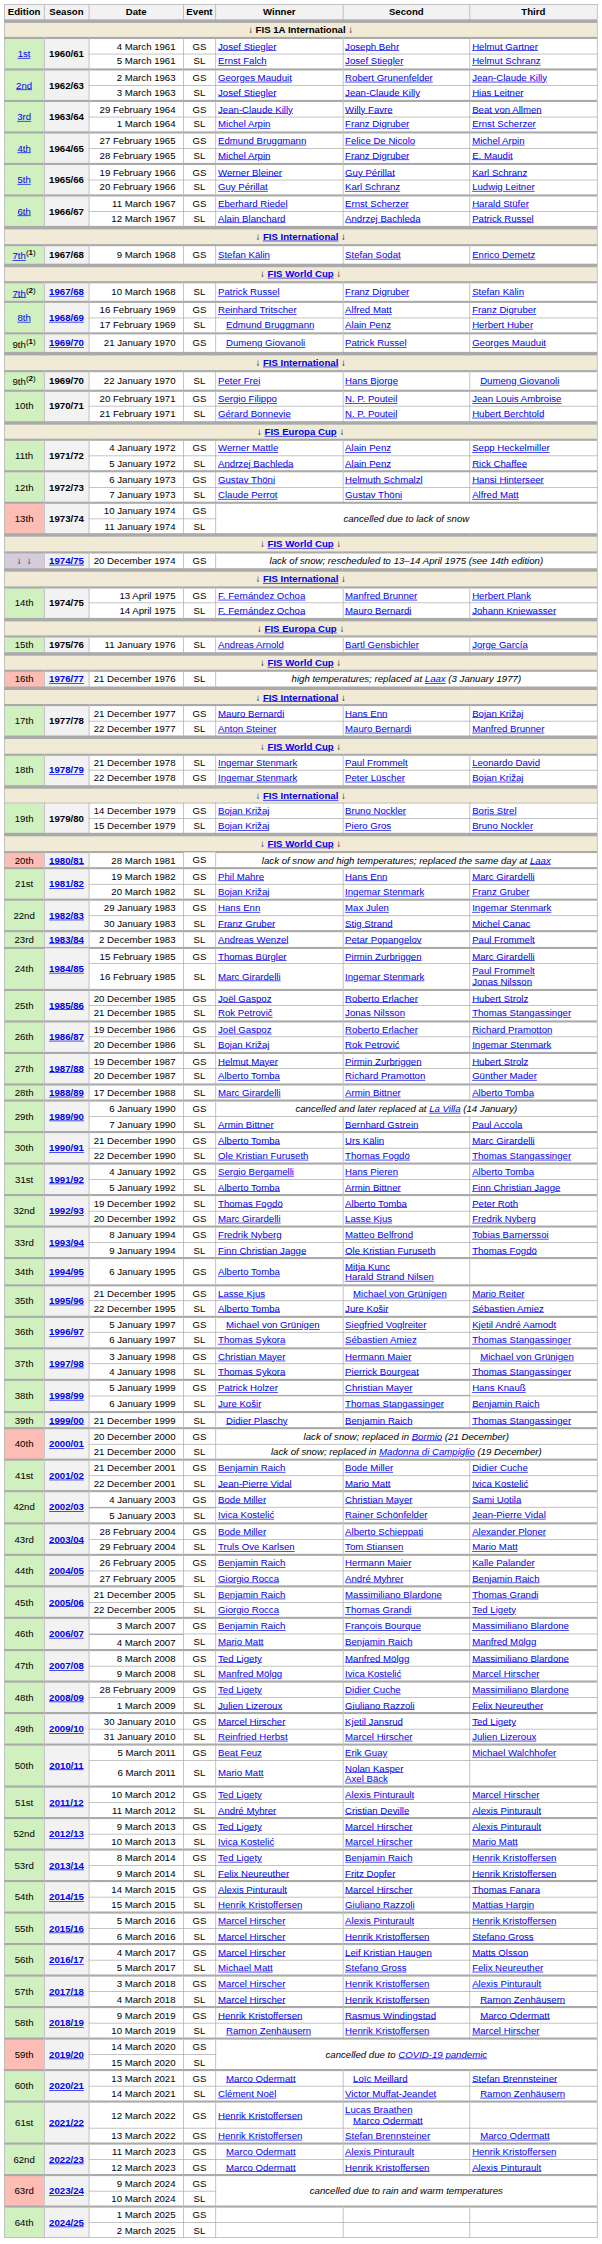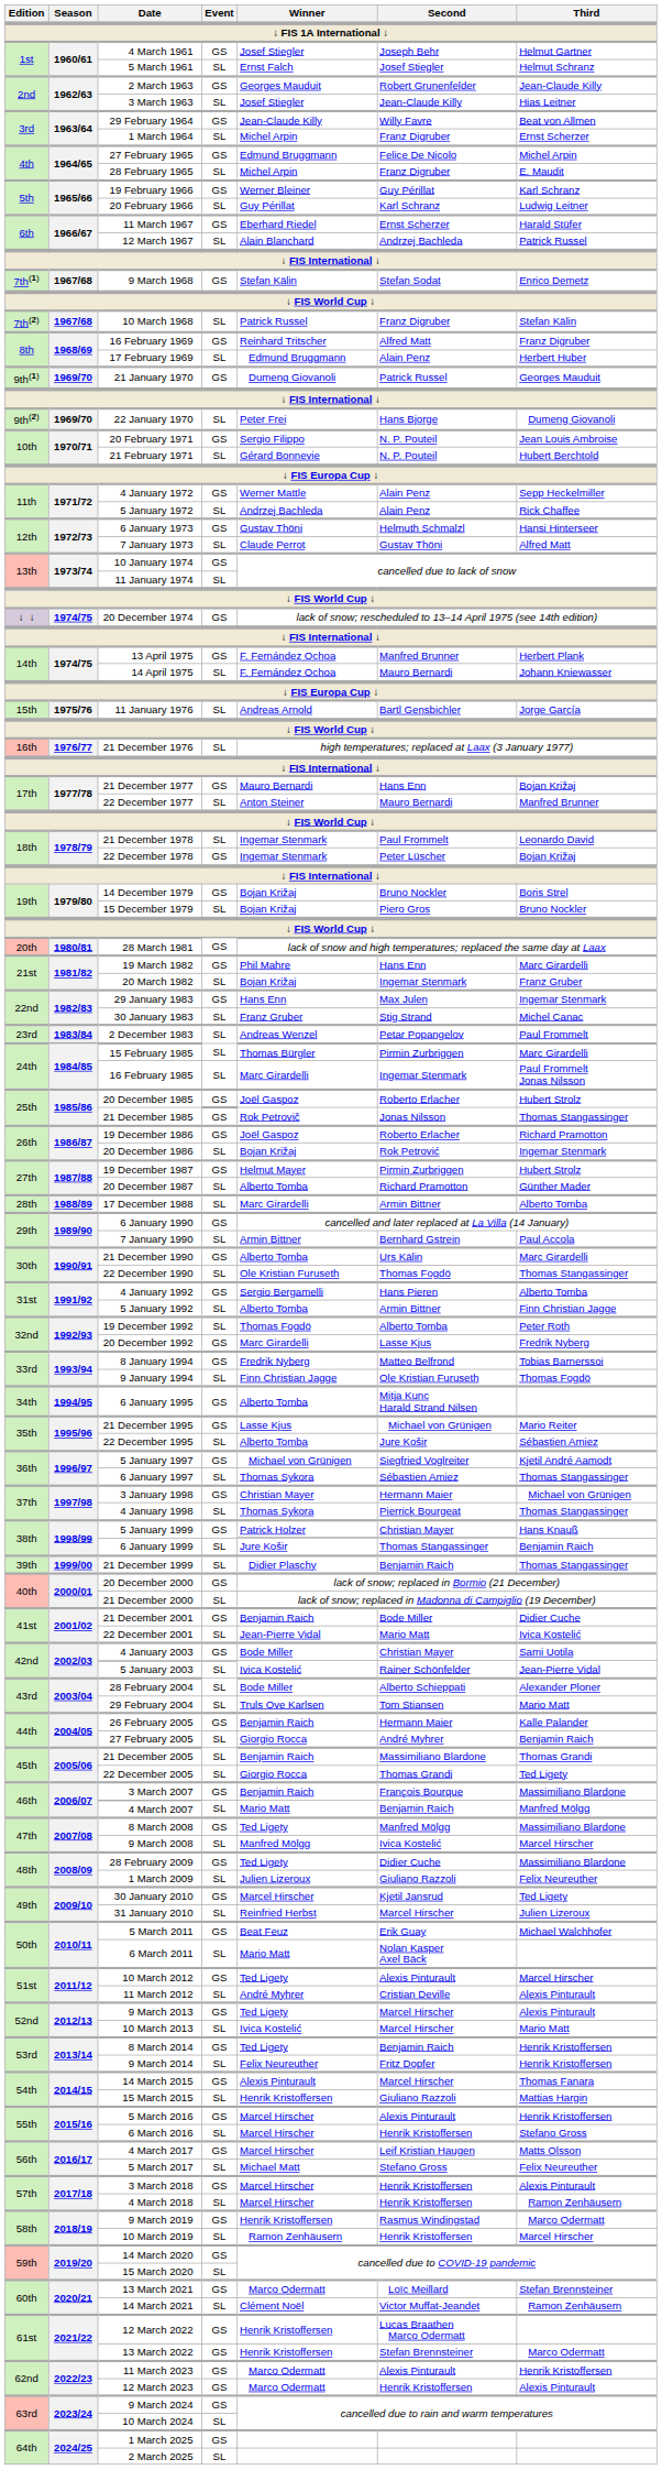15 February 1985 | Event: GS -> SL
21 December 1985 | Event: SL -> GS
28 February 2004 | Event: GS -> SL
